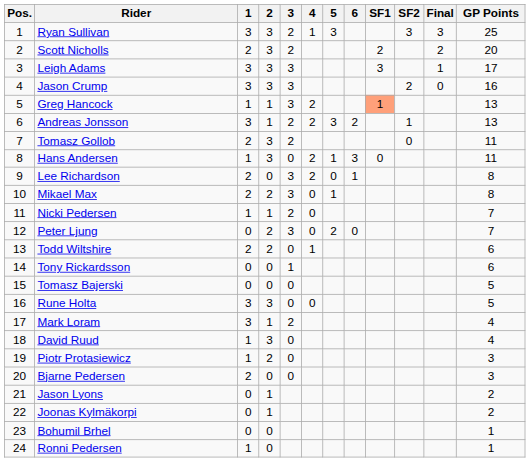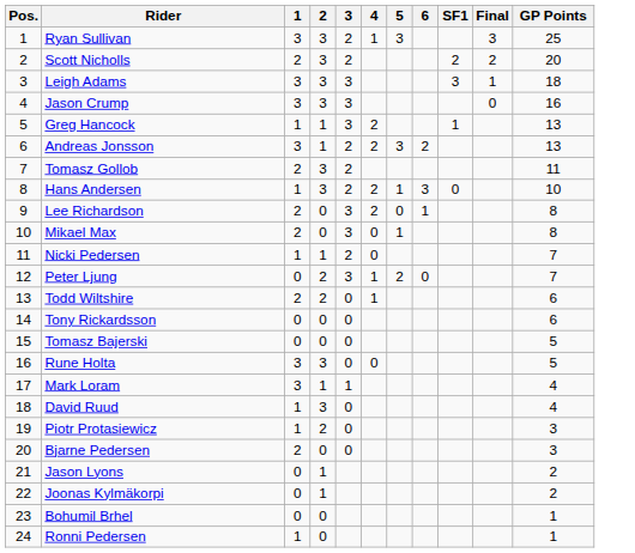- column: SF2 | 3 | 2 | 1 | 0
Leigh Adams | GP Points: 17 -> 18
Greg Hancock | SF1: lightsalmon background -> no background
Hans Andersen | 3: 0 -> 2
Hans Andersen | GP Points: 11 -> 10
Mikael Max | 2: 2 -> 0
Peter Ljung | 4: 0 -> 1
Tony Rickardsson | 3: 1 -> 0
Mark Loram | 3: 2 -> 1
